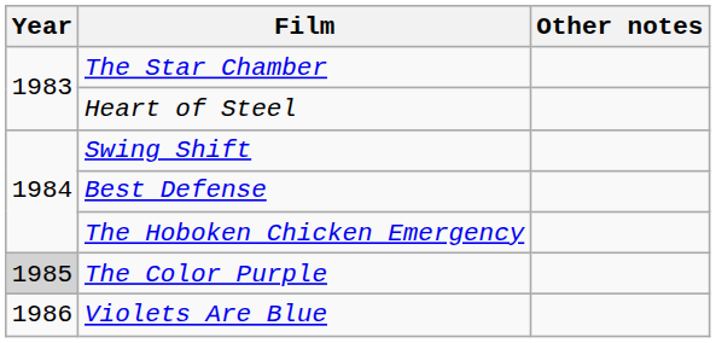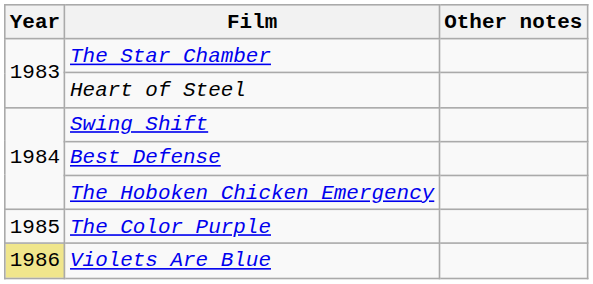The Color Purple | Year: lightgrey background -> no background
Violets Are Blue | Year: no background -> khaki background
